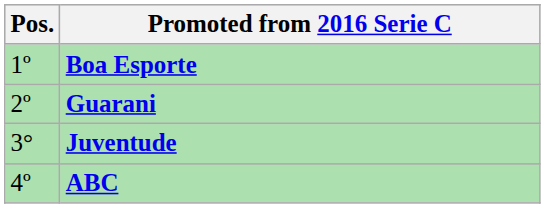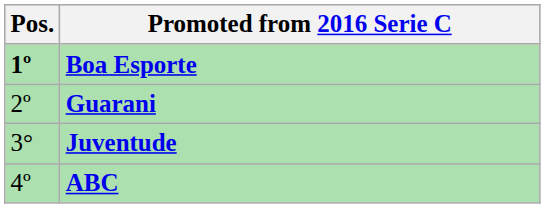Boa Esporte | Pos.: normal -> bold
